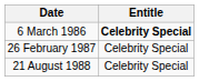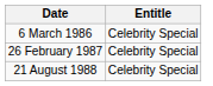6 March 1986 | Entitle: bold -> normal
